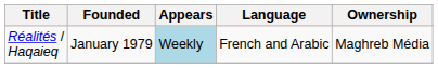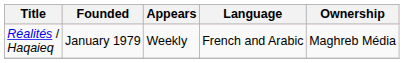Réalités / Haqaieq | Appears: lightblue background -> no background
